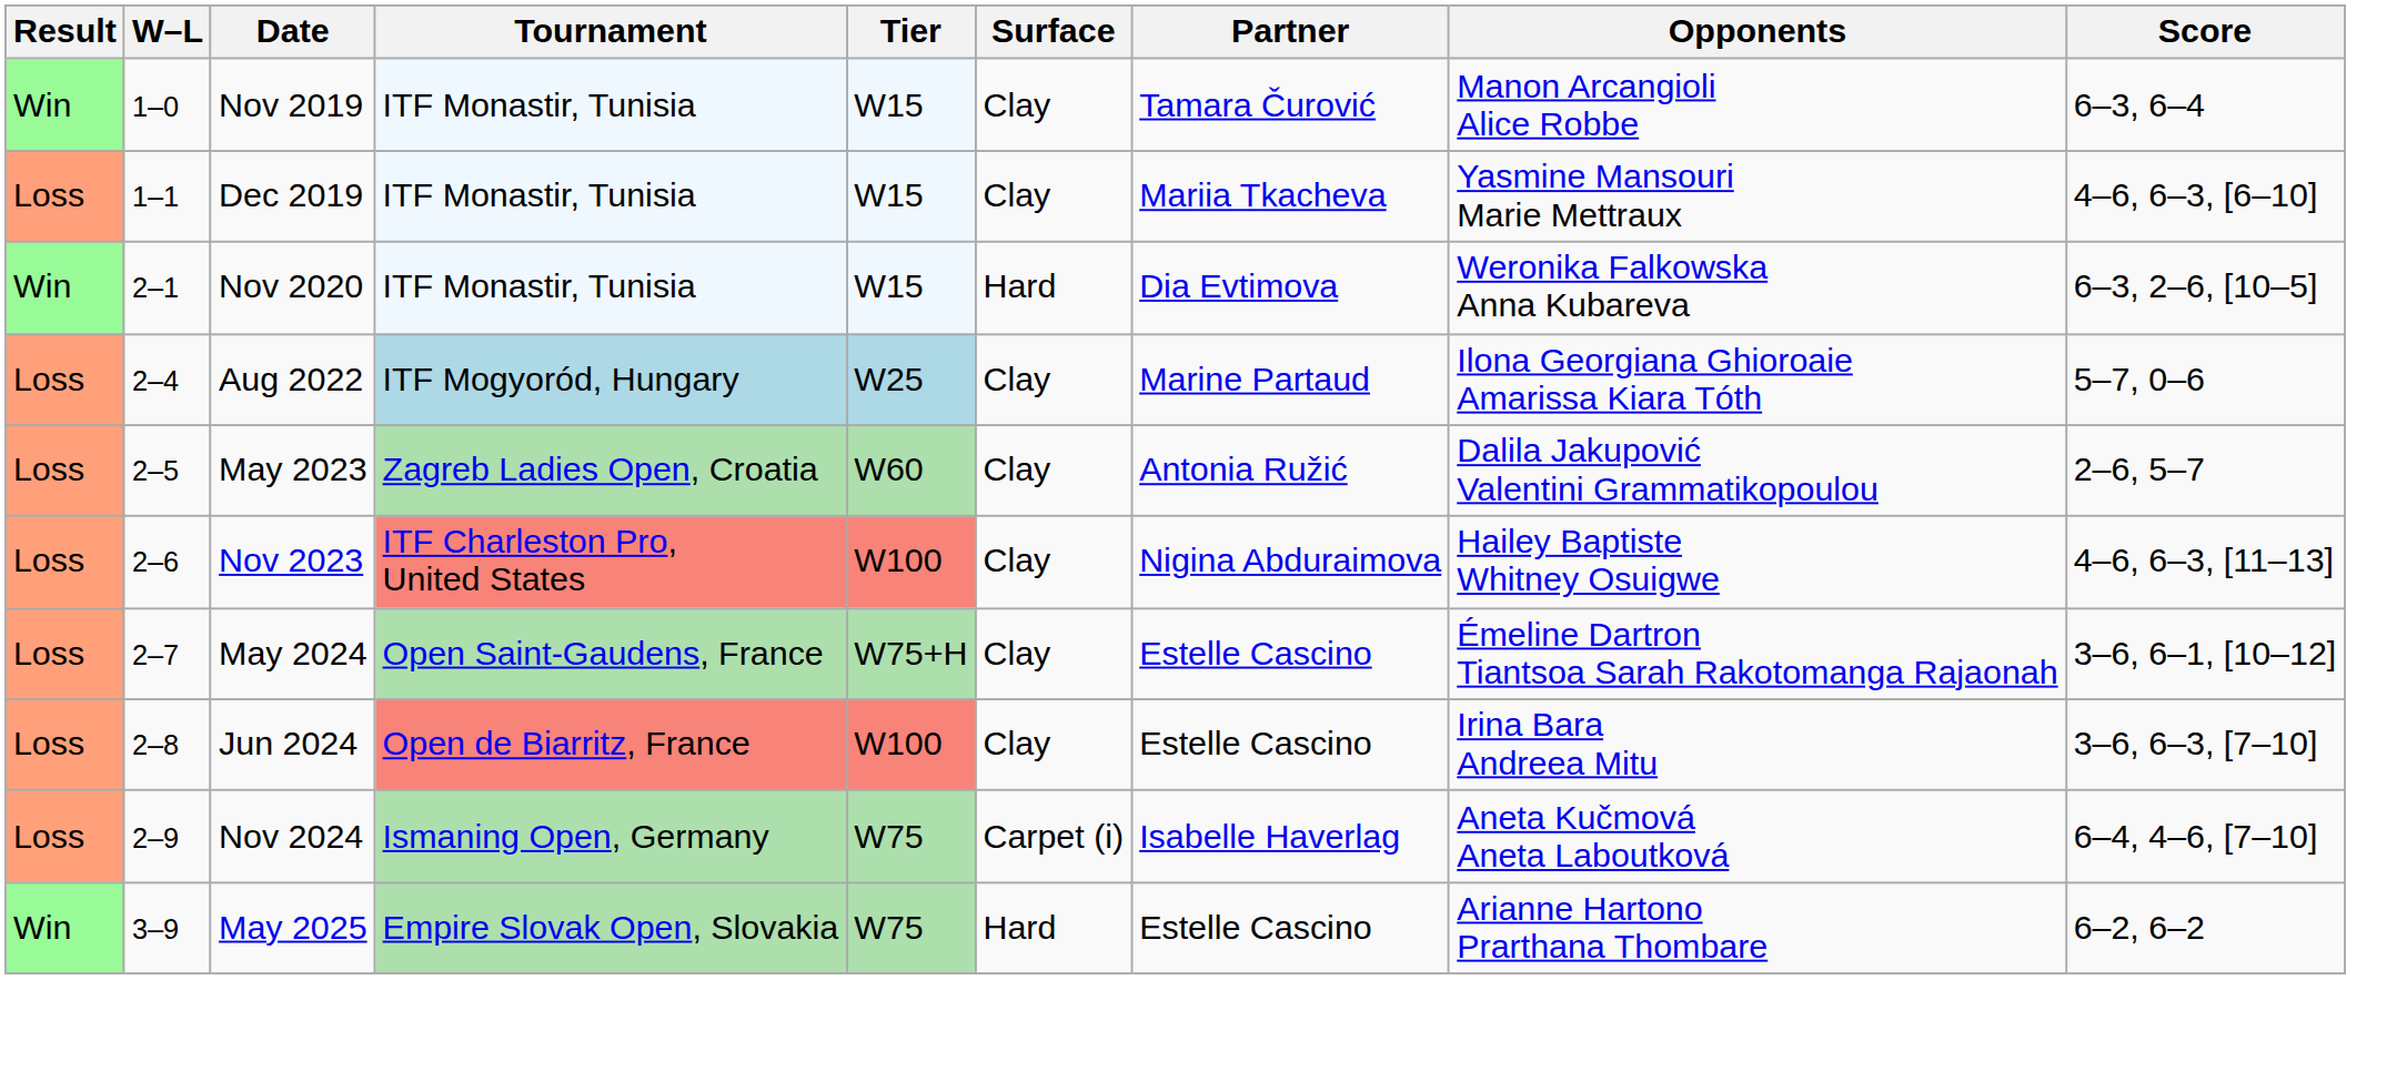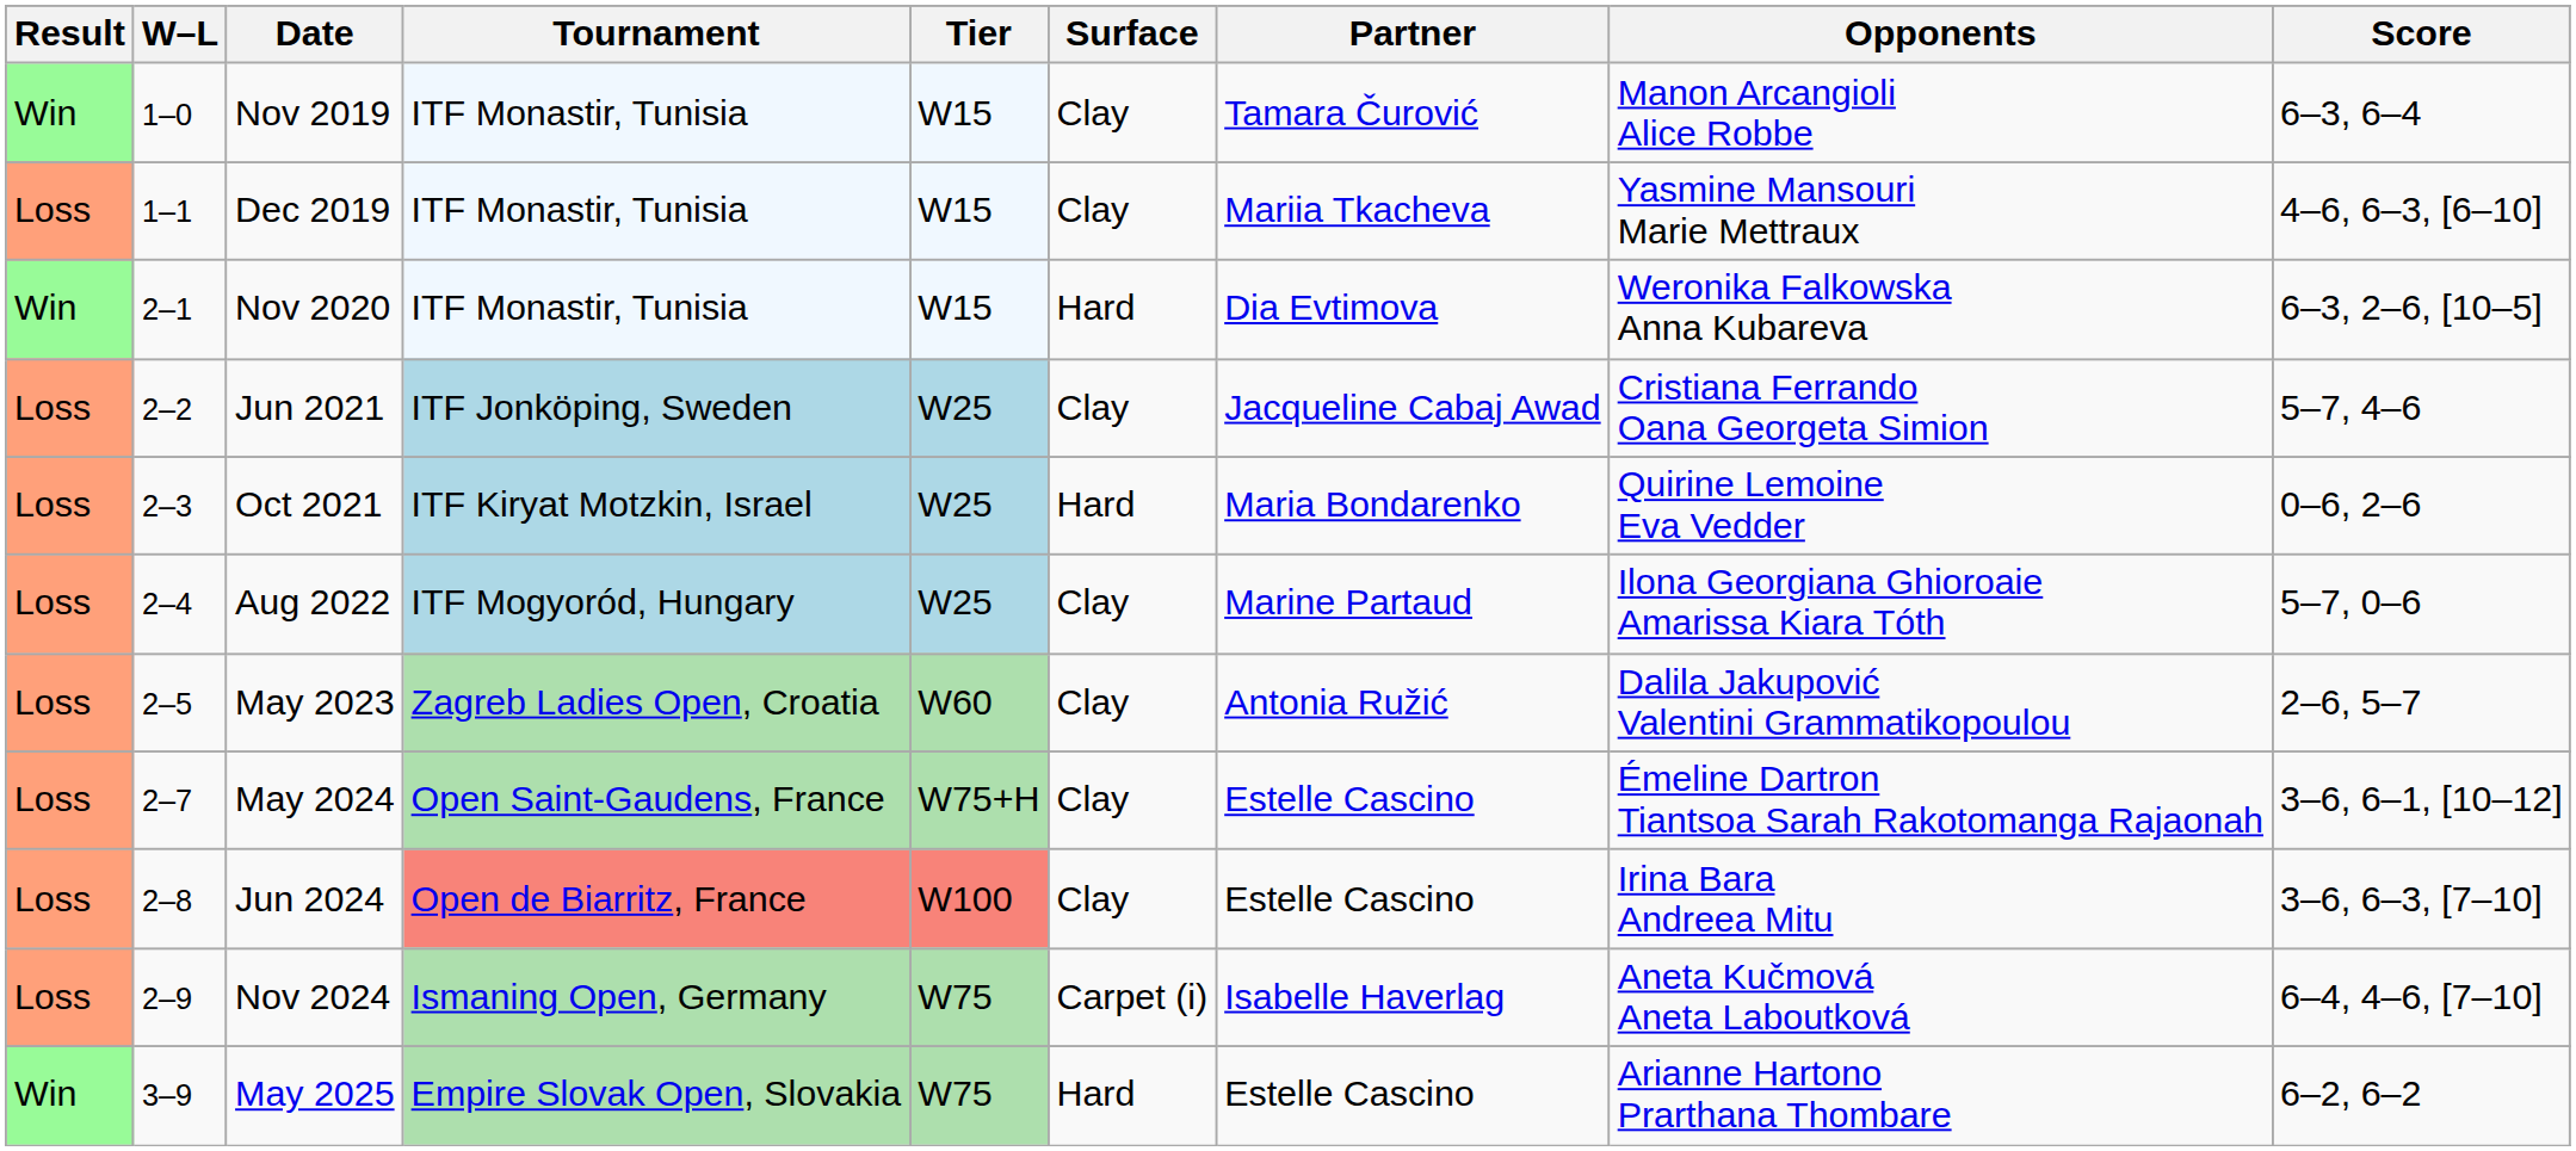+ row: Loss | 2–2 | Jun 2021 | ITF Jonköping, Sweden | W25 | Clay | Jacqueline Cabaj Awad | Cristiana Ferrando Oana Georgeta Simion | 5–7, 4–6
+ row: Loss | 2–3 | Oct 2021 | ITF Kiryat Motzkin, Israel | W25 | Hard | Maria Bondarenko | Quirine Lemoine Eva Vedder | 0–6, 2–6
- row: Loss | 2–6 | Nov 2023 | ITF Charleston Pro, United States | W100 | Clay | Nigina Abduraimova | Hailey Baptiste Whitney Osuigwe | 4–6, 6–3, [11–13]
